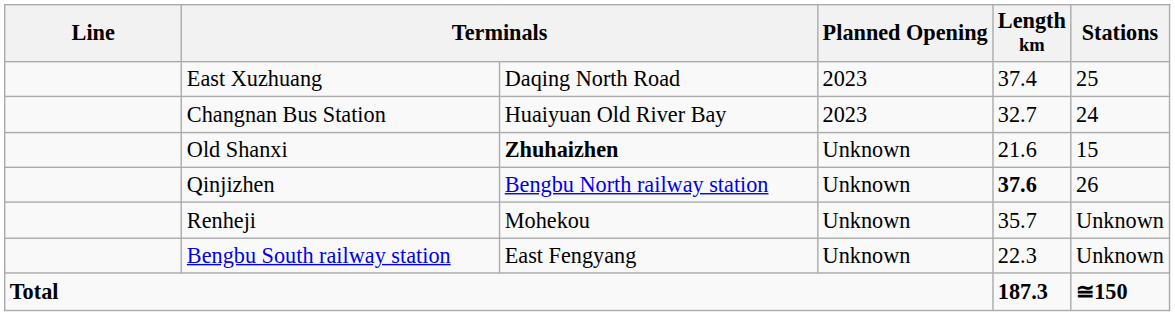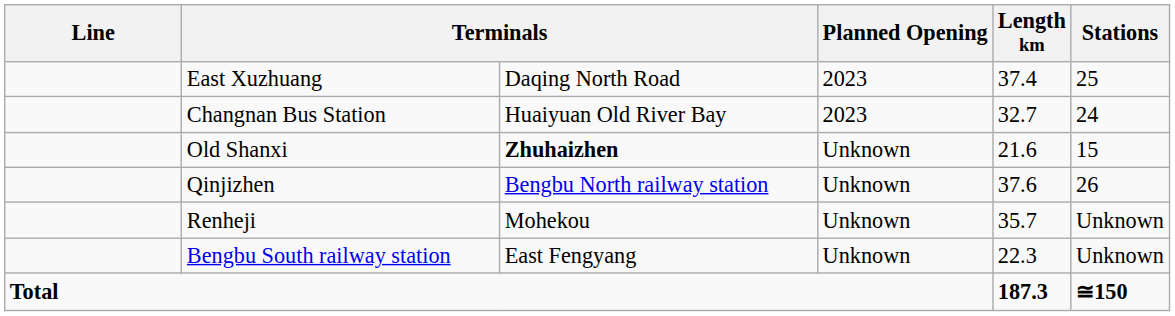Qinjizhen | Length km: bold -> normal
